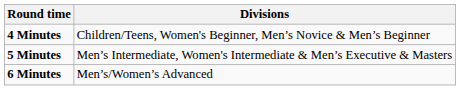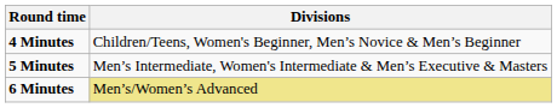6 Minutes | Divisions: no background -> khaki background
